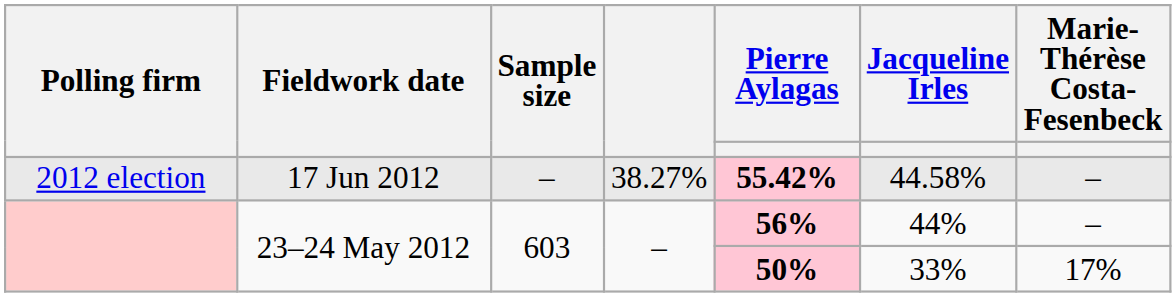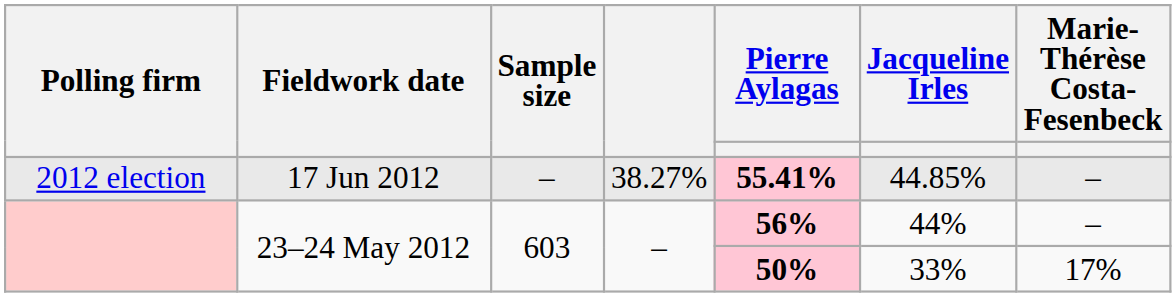2012 election | Pierre Aylagas: 55.42% -> 55.41%
2012 election | Jacqueline Irles: 44.58% -> 44.85%
